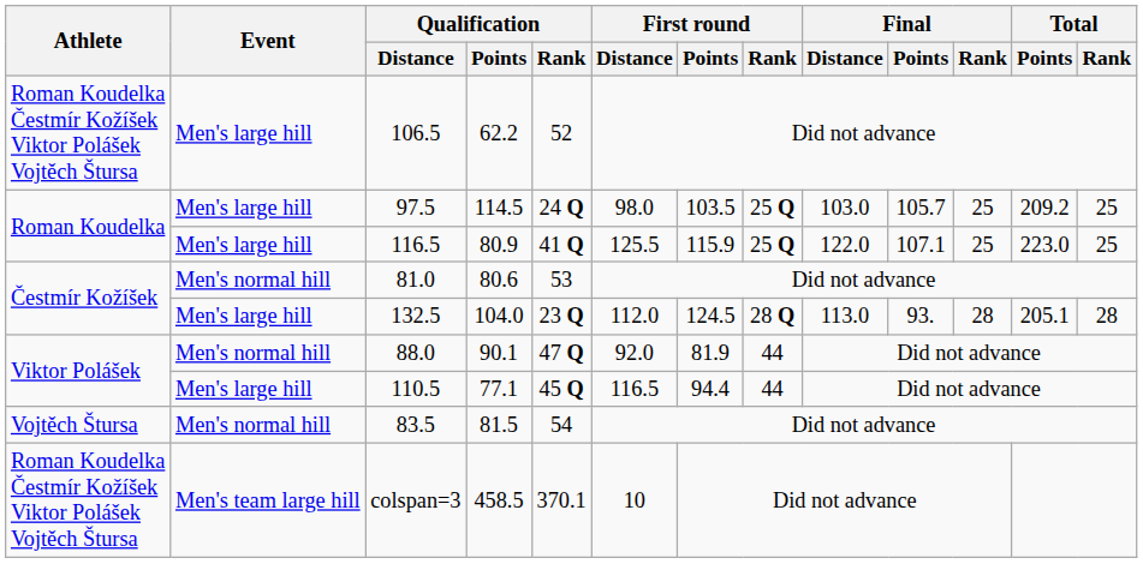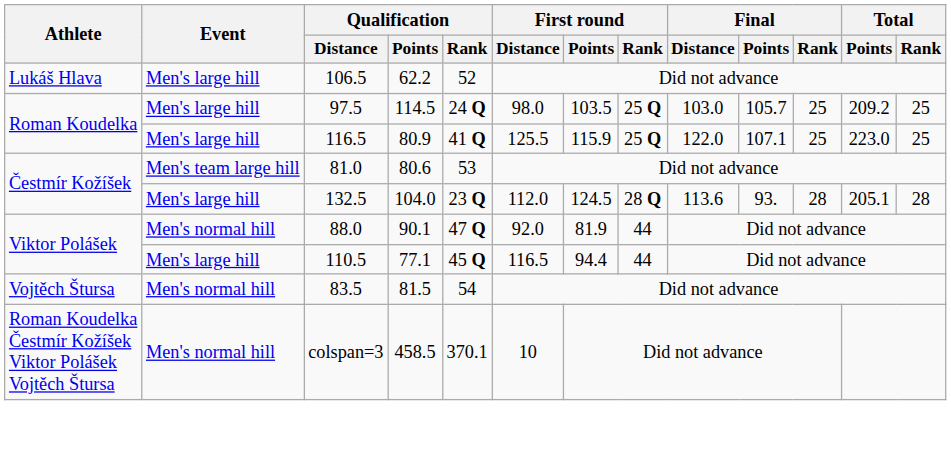106.5 | Athlete: Roman Koudelka Čestmír Kožíšek Viktor Polášek Vojtěch Štursa -> Lukáš Hlava
81.0 | Event: Men's normal hill -> Men's team large hill
132.5 | Final / Distance: 113.0 -> 113.6
colspan=3 | Event: Men's team large hill -> Men's normal hill
